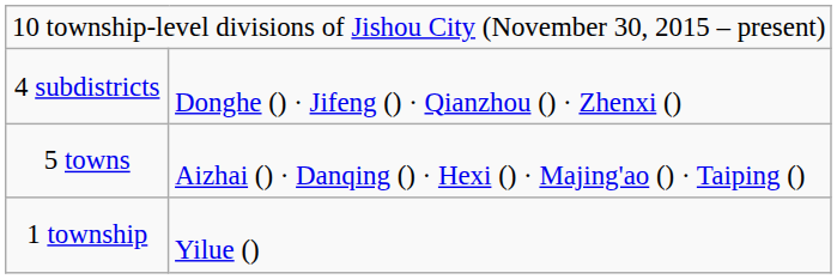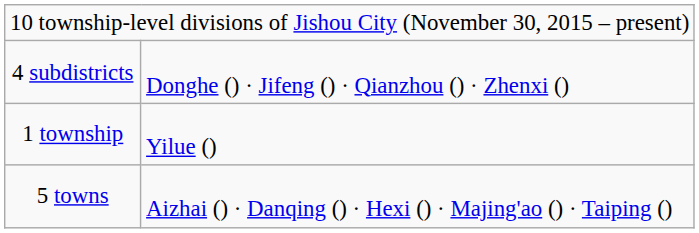rows swapped: 5 towns <-> 1 township
